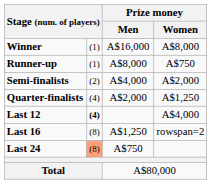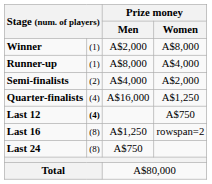Winner | Prize money / Men: A$16,000 -> A$2,000
Runner-up | Prize money / Women: A$750 -> A$4,000
Quarter-finalists | Prize money / Men: A$2,000 -> A$16,000
Last 12 | Prize money / Women: A$4,000 -> A$750
Last 24 | column 2: lightsalmon background -> no background
